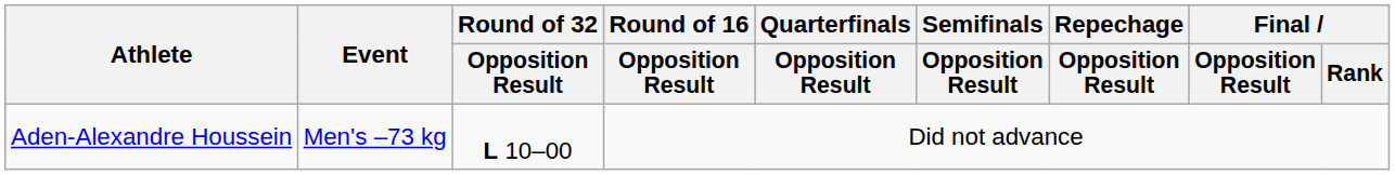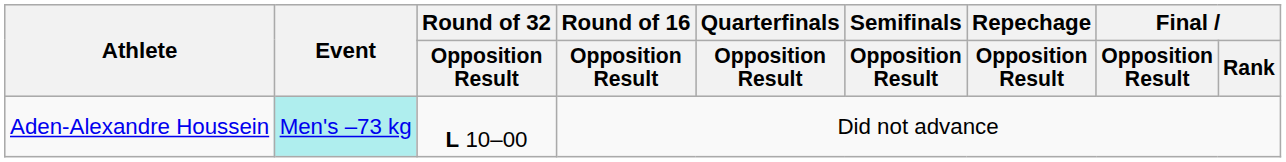Aden-Alexandre Houssein | Event: no background -> paleturquoise background
